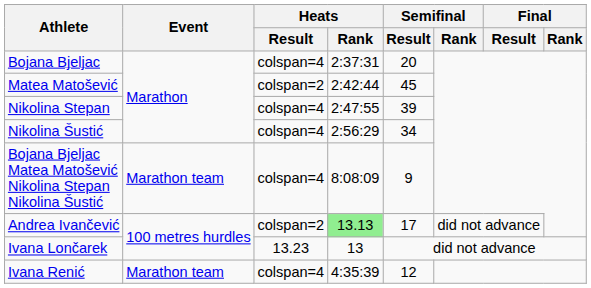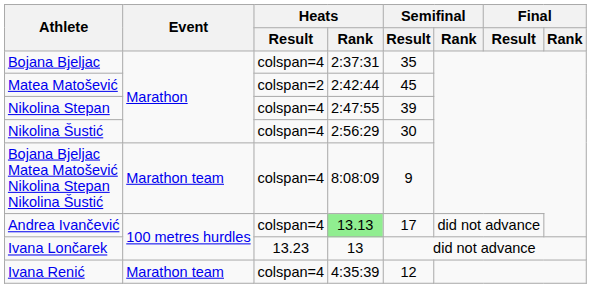Bojana Bjeljac | Semifinal / Result: 20 -> 35
Nikolina Šustić | Semifinal / Result: 34 -> 30
Andrea Ivančević | Heats / Result: colspan=2 -> colspan=4
